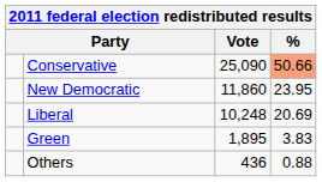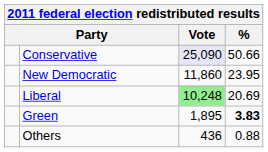Conservative | Vote: no background -> lavender background
Conservative | %: lightsalmon background -> no background
Liberal | Vote: no background -> lightgreen background
Green | %: normal -> bold
